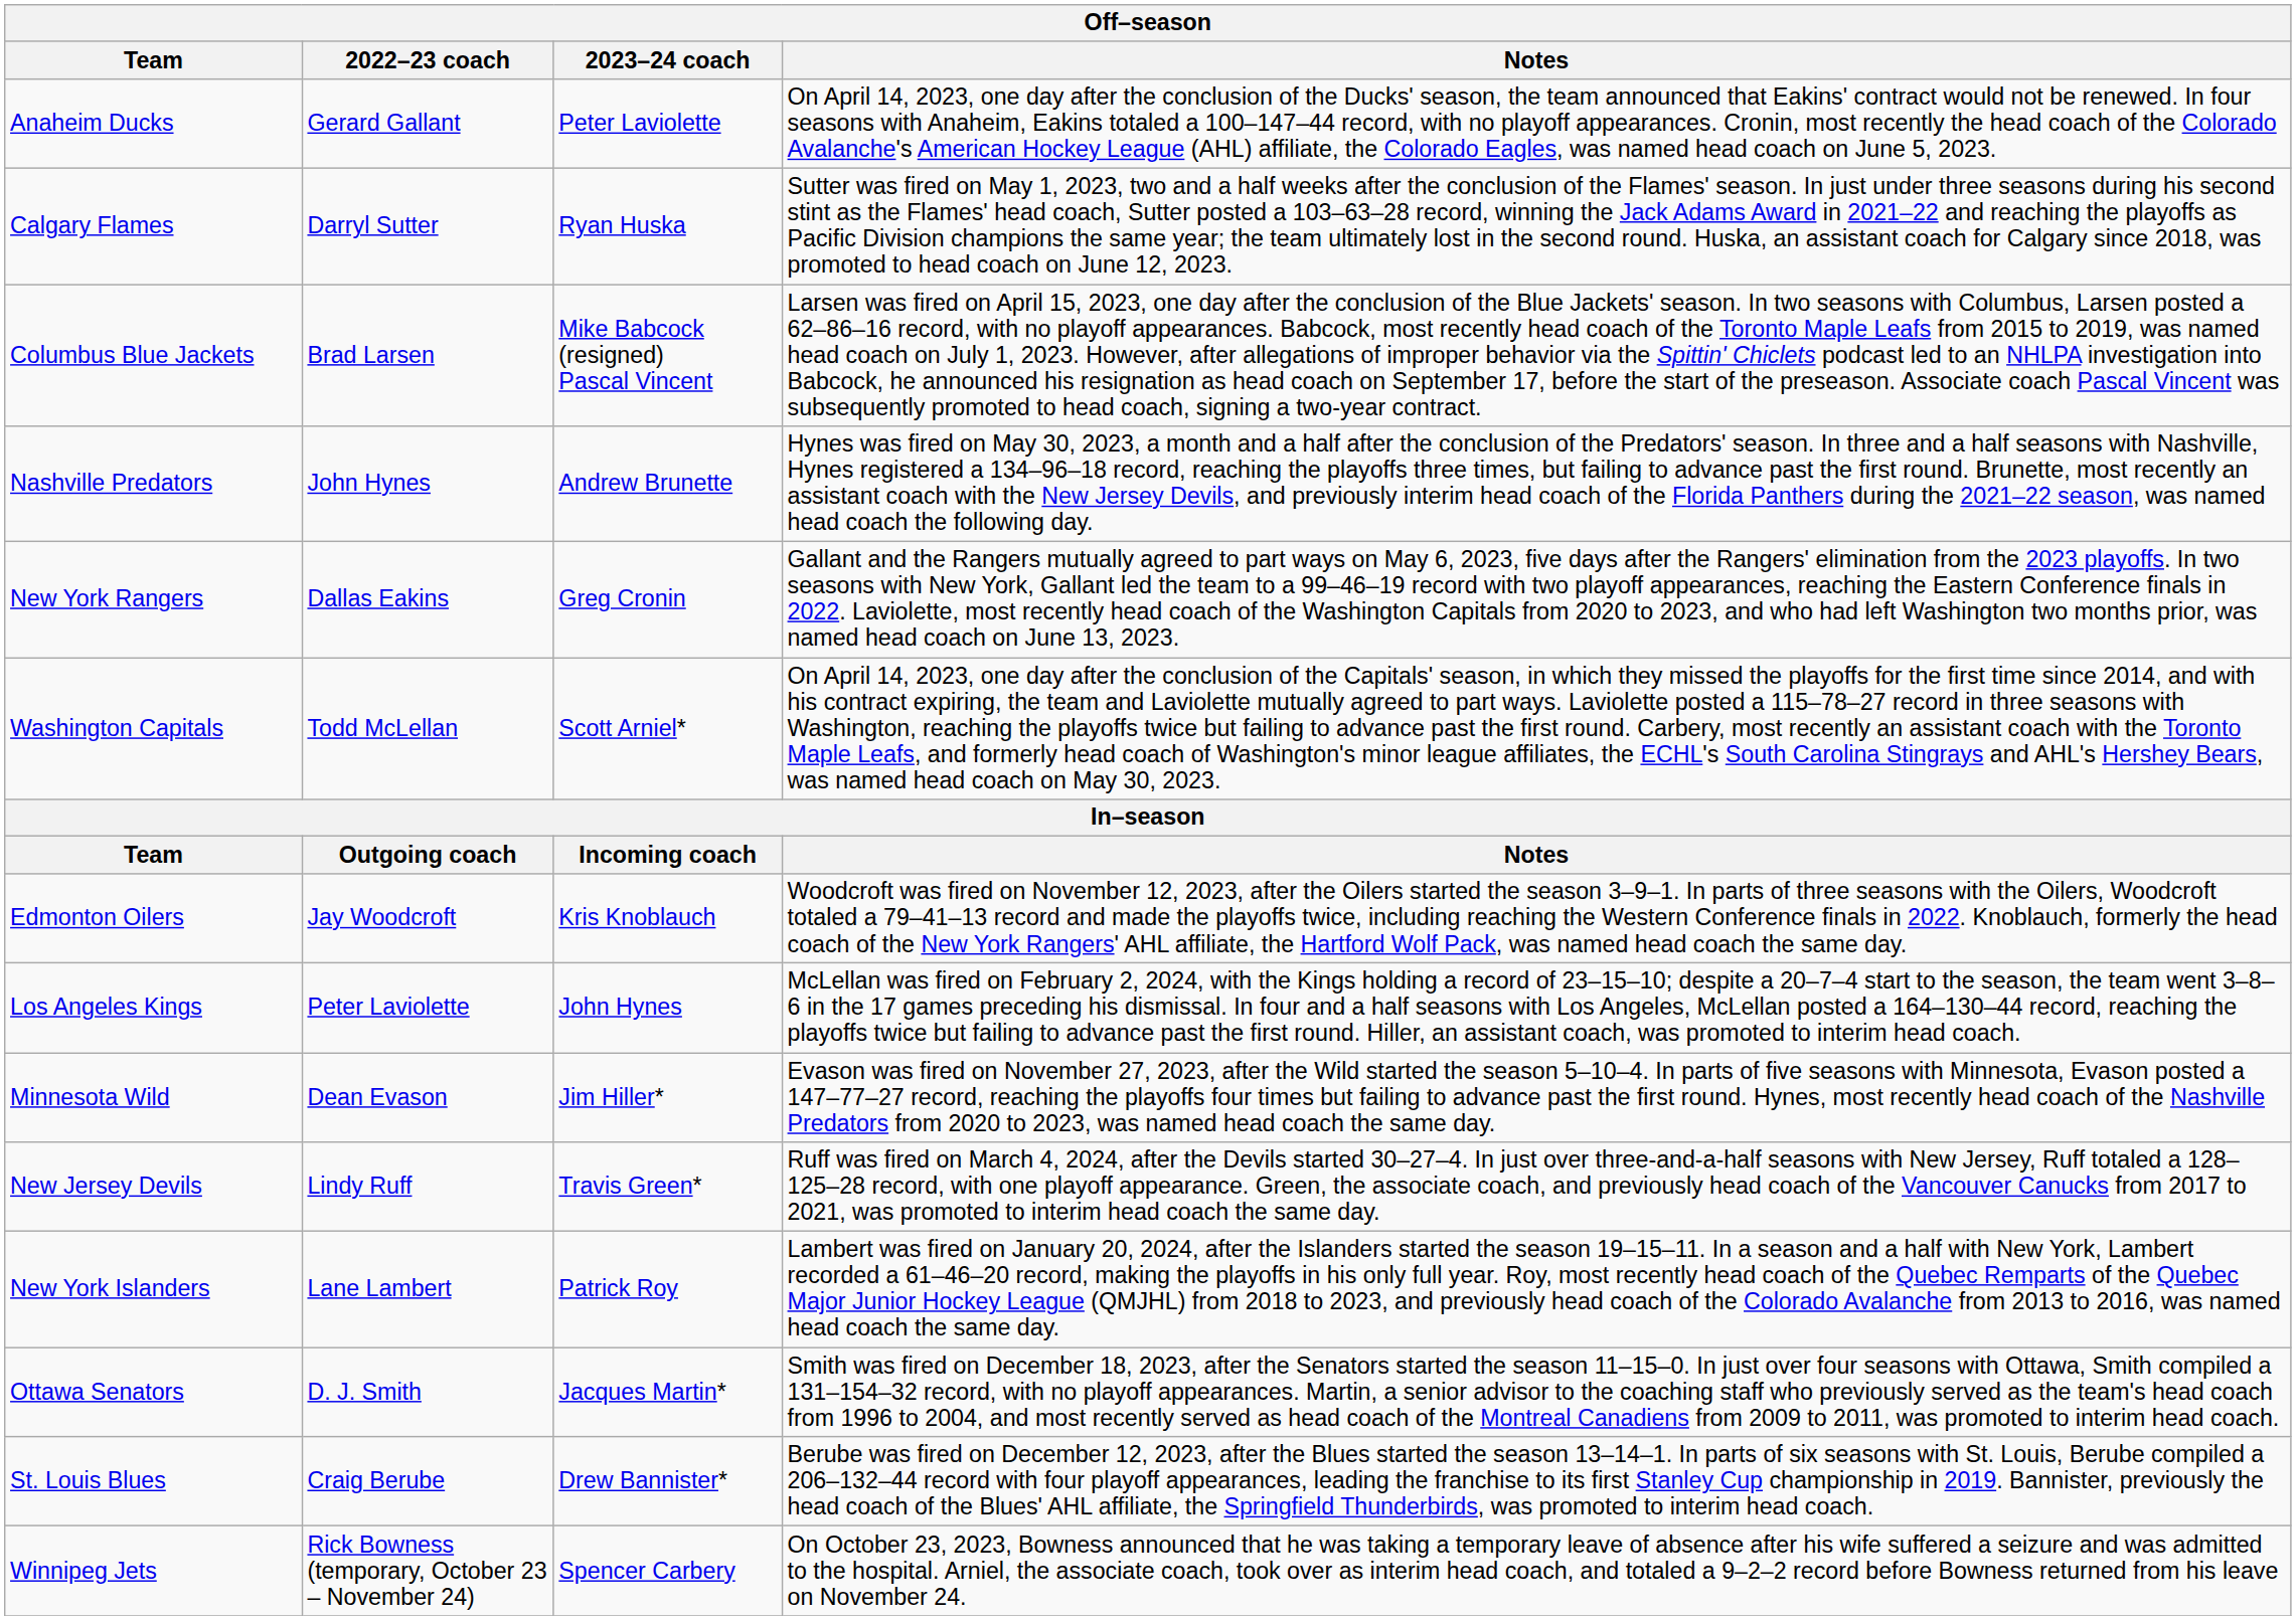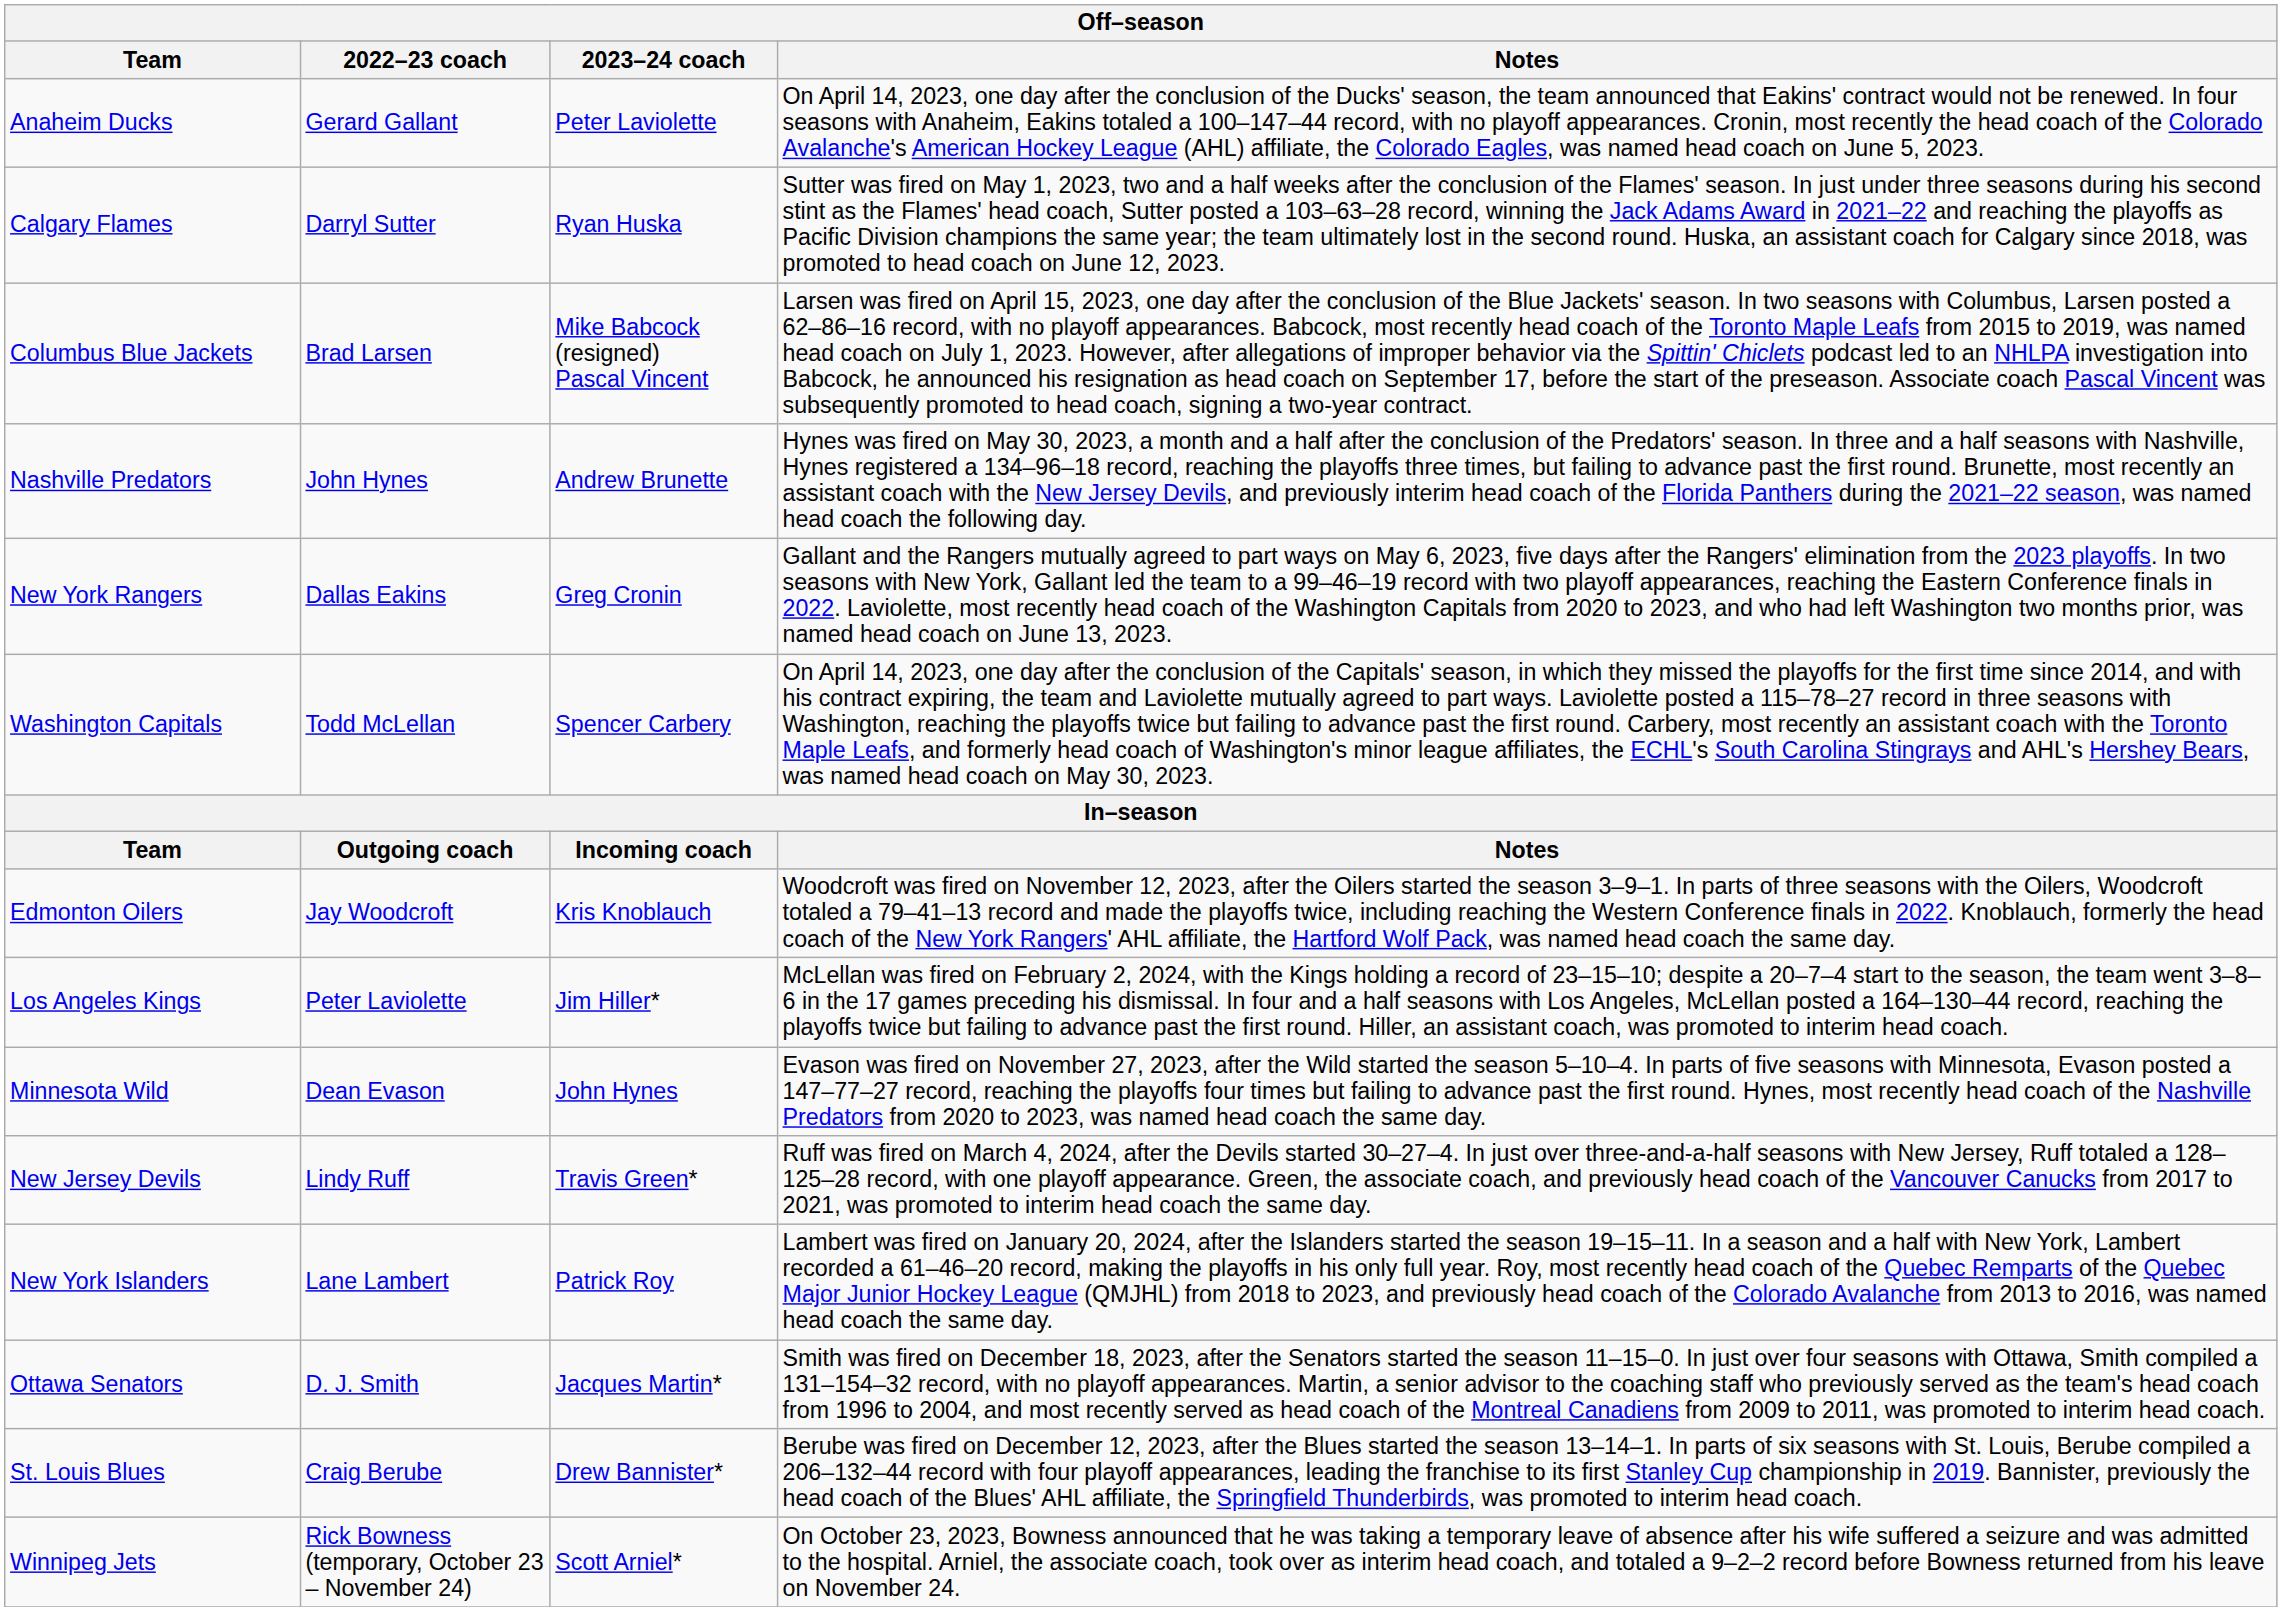Washington Capitals | 2023–24 coach: Scott Arniel* -> Spencer Carbery
Los Angeles Kings | 2023–24 coach: John Hynes -> Jim Hiller*
Minnesota Wild | 2023–24 coach: Jim Hiller* -> John Hynes
Winnipeg Jets | 2023–24 coach: Spencer Carbery -> Scott Arniel*
